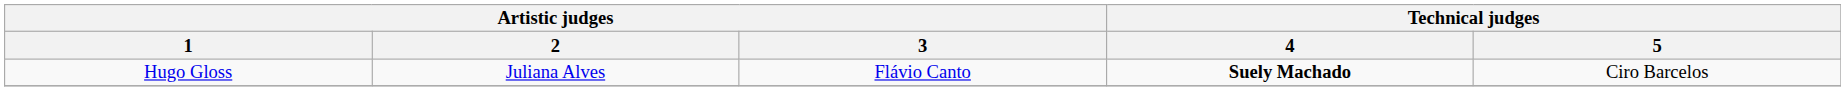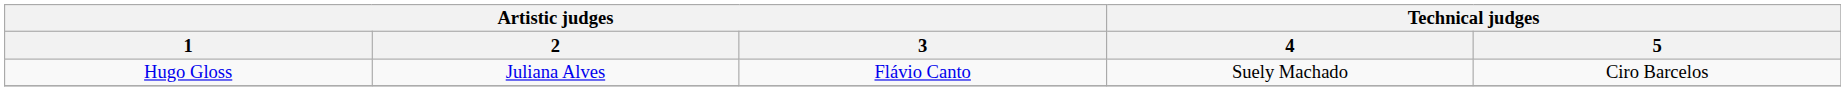Hugo Gloss | Technical judges / 4: bold -> normal
